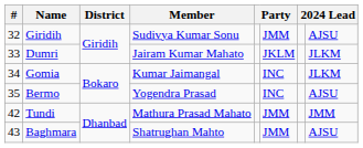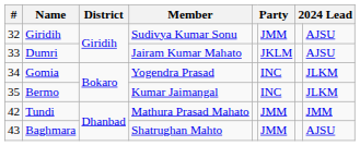Dumri | column 8: JLKM -> AJSU
Gomia | Member: Kumar Jaimangal -> Yogendra Prasad
Bermo | Member: Yogendra Prasad -> Kumar Jaimangal
Bermo | column 8: AJSU -> JLKM
